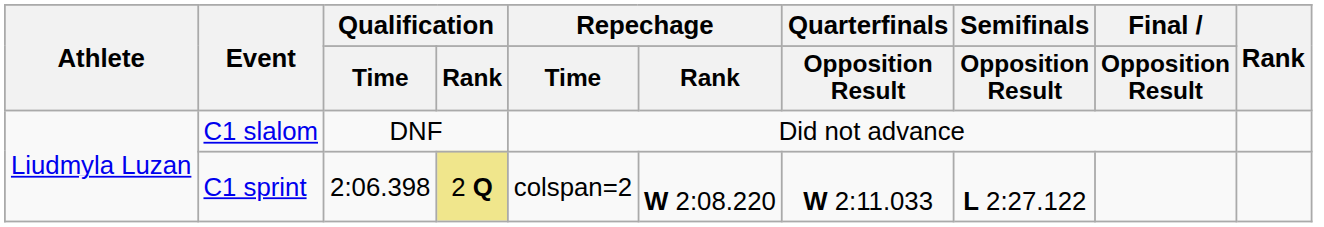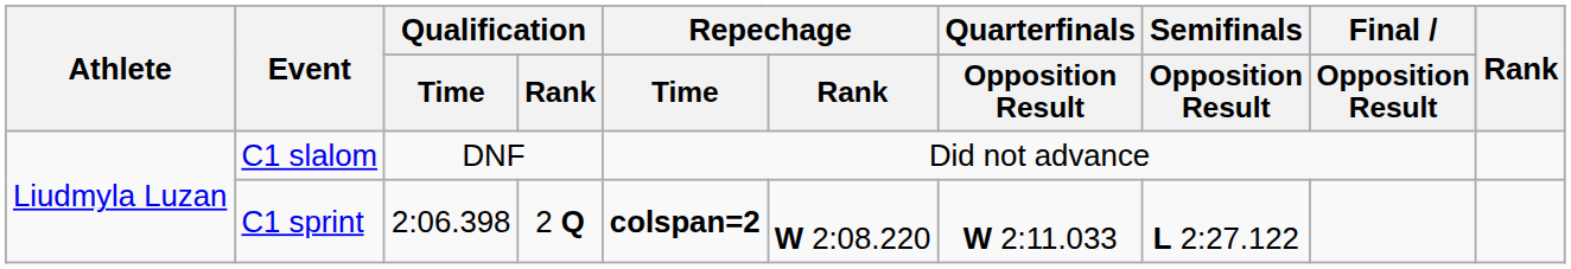C1 sprint | Qualification / Rank: khaki background -> no background
C1 sprint | Repechage / Time: normal -> bold
